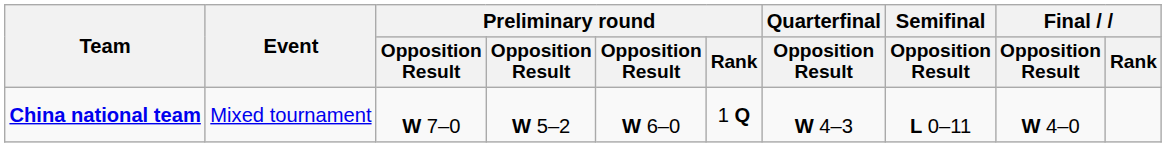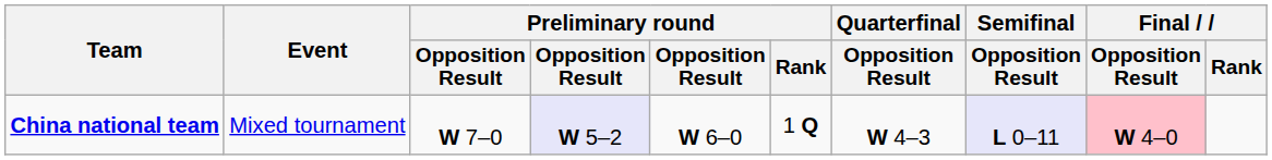China national team | column 4: no background -> lavender background
China national team | Semifinal / Opposition Result: no background -> lavender background
China national team | Final / Opposition Result: no background -> pink background
